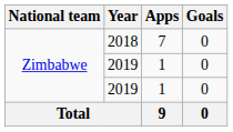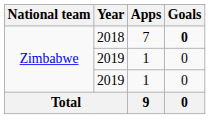2018 | Goals: normal -> bold
